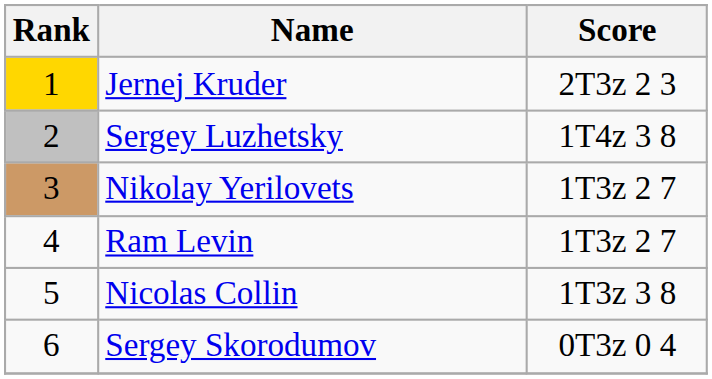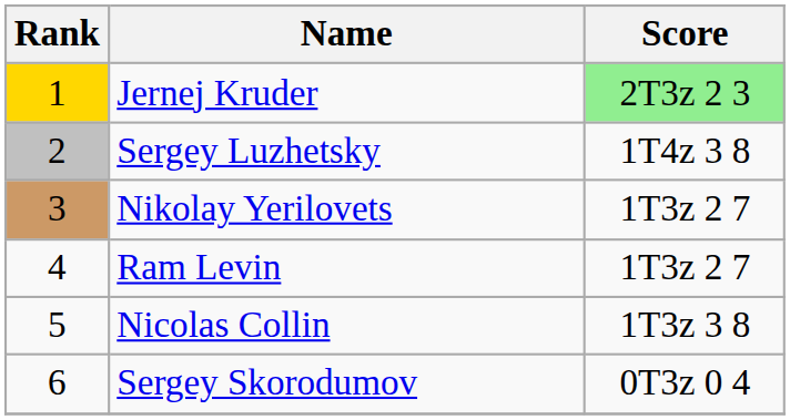Jernej Kruder | Score: no background -> lightgreen background
